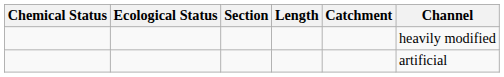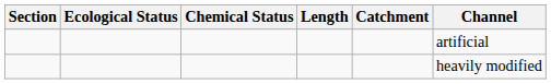columns swapped: Section <-> Chemical Status
row 2 | Channel: heavily modified -> artificial
row 3 | Channel: artificial -> heavily modified
